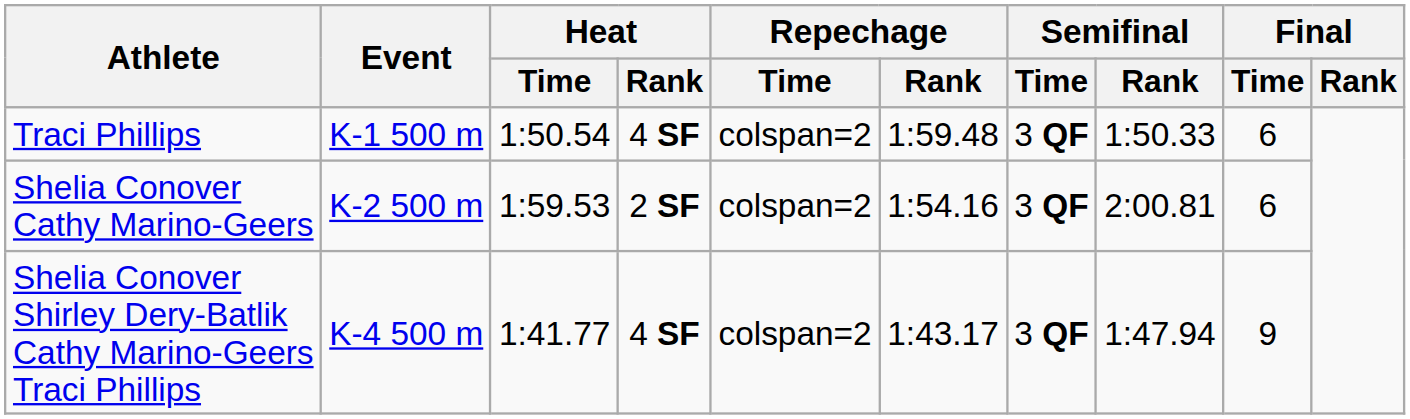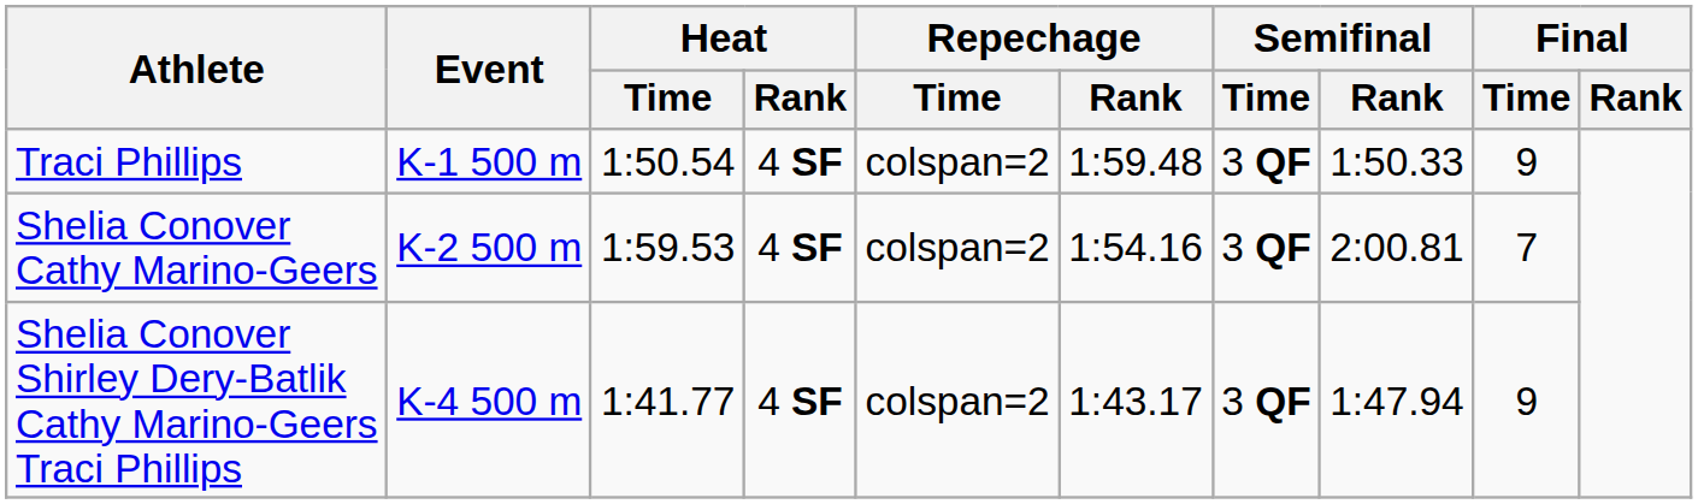Traci Phillips | Final / Time: 6 -> 9
Shelia Conover Cathy Marino-Geers | Heat / Rank: 2 SF -> 4 SF
Shelia Conover Cathy Marino-Geers | Final / Time: 6 -> 7
